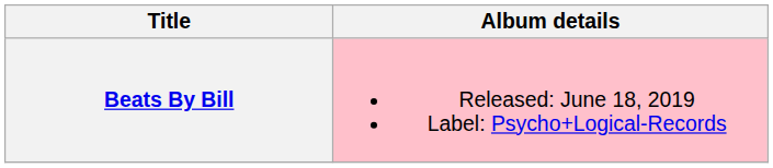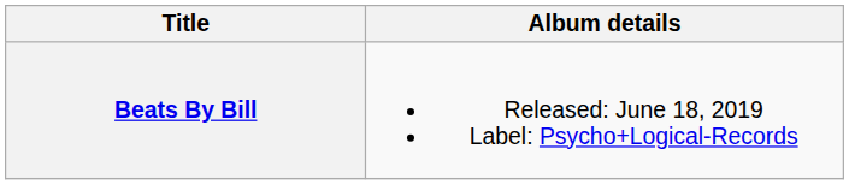Beats By Bill | Album details: pink background -> no background
